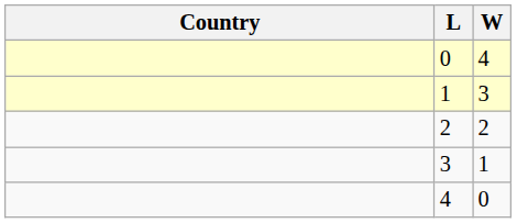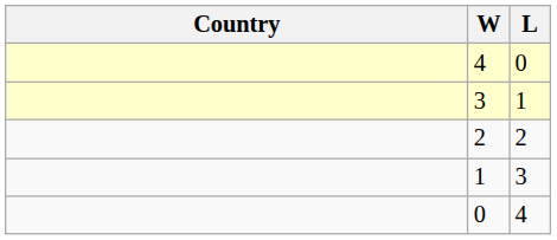columns swapped: W <-> L
